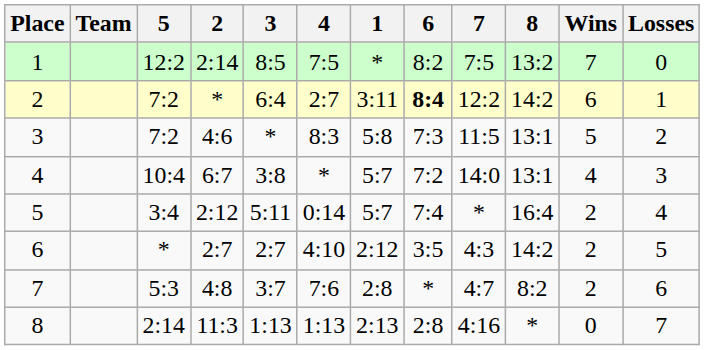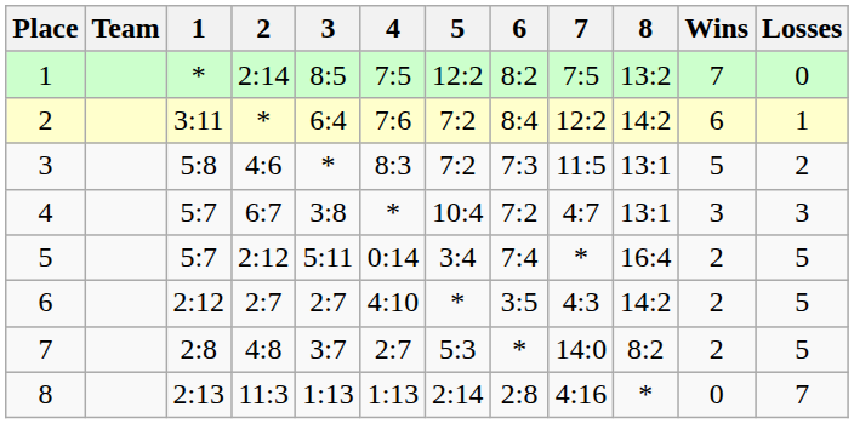columns swapped: 1 <-> 5
row 3 | 4: 2:7 -> 7:6
row 3 | 6: bold -> normal
row 5 | 7: 14:0 -> 4:7
row 5 | Wins: 4 -> 3
row 6 | Losses: 4 -> 5
row 8 | 4: 7:6 -> 2:7
row 8 | 7: 4:7 -> 14:0
row 8 | Losses: 6 -> 5
